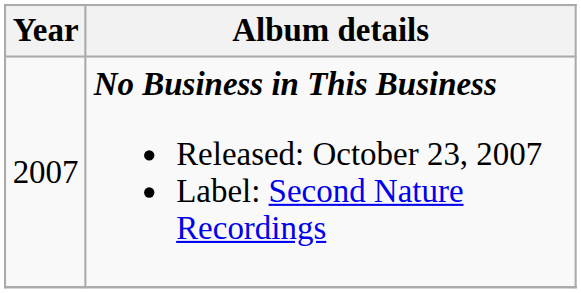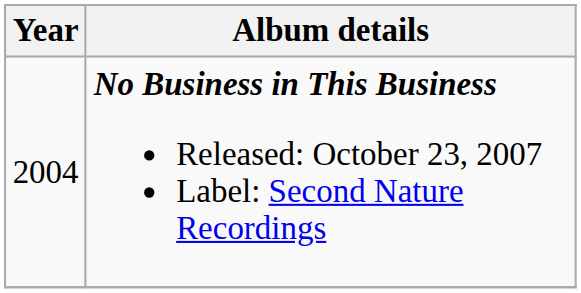row 2 | Year: 2007 -> 2004
